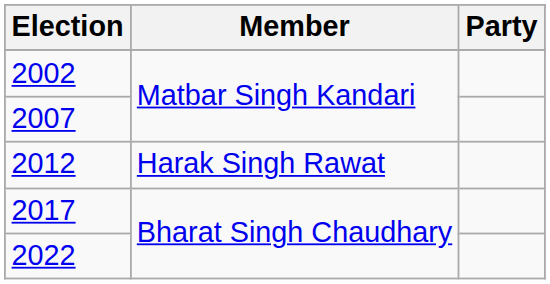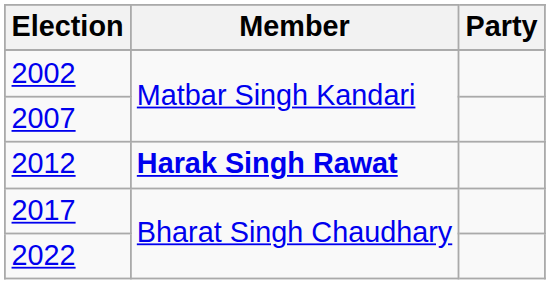2012 | Member: normal -> bold
